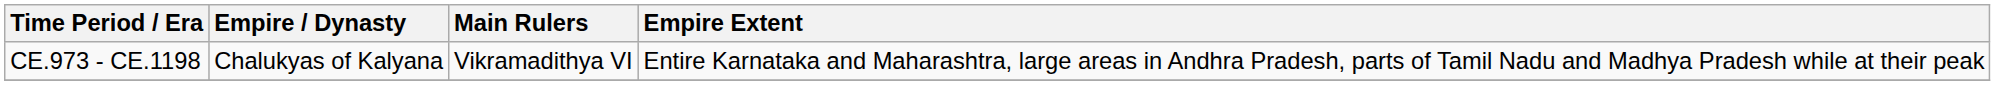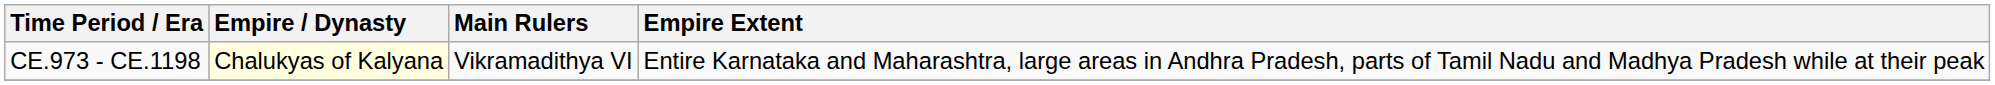CE.973 - CE.1198 | Empire / Dynasty: no background -> lightyellow background
